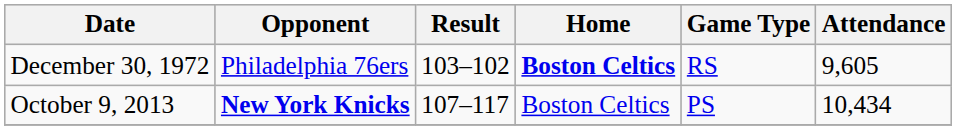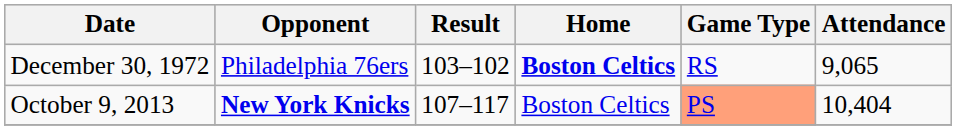December 30, 1972 | Attendance: 9,605 -> 9,065
October 9, 2013 | Game Type: no background -> lightsalmon background
October 9, 2013 | Attendance: 10,434 -> 10,404
